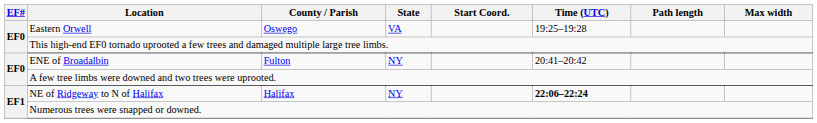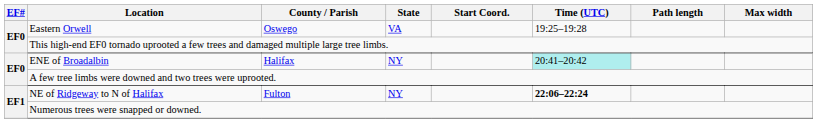ENE of Broadalbin | County / Parish: Fulton -> Halifax
ENE of Broadalbin | Time (UTC): no background -> paleturquoise background
NE of Ridgeway to N of Halifax | County / Parish: Halifax -> Fulton
